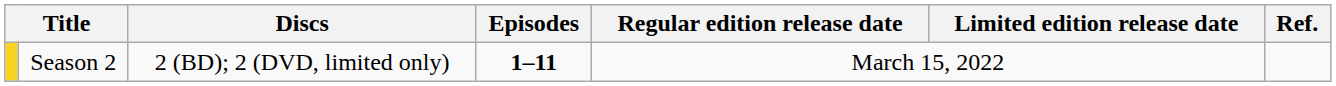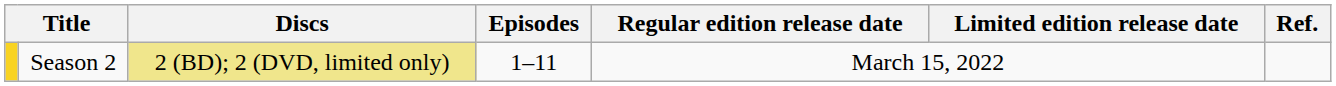Season 2 | Discs: no background -> khaki background
Season 2 | Episodes: bold -> normal
